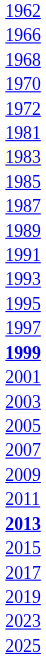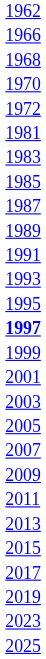1983 | column 1: lightyellow background -> no background
1997 | column 1: normal -> bold
1999 | column 1: bold -> normal
2013 | column 1: bold -> normal
